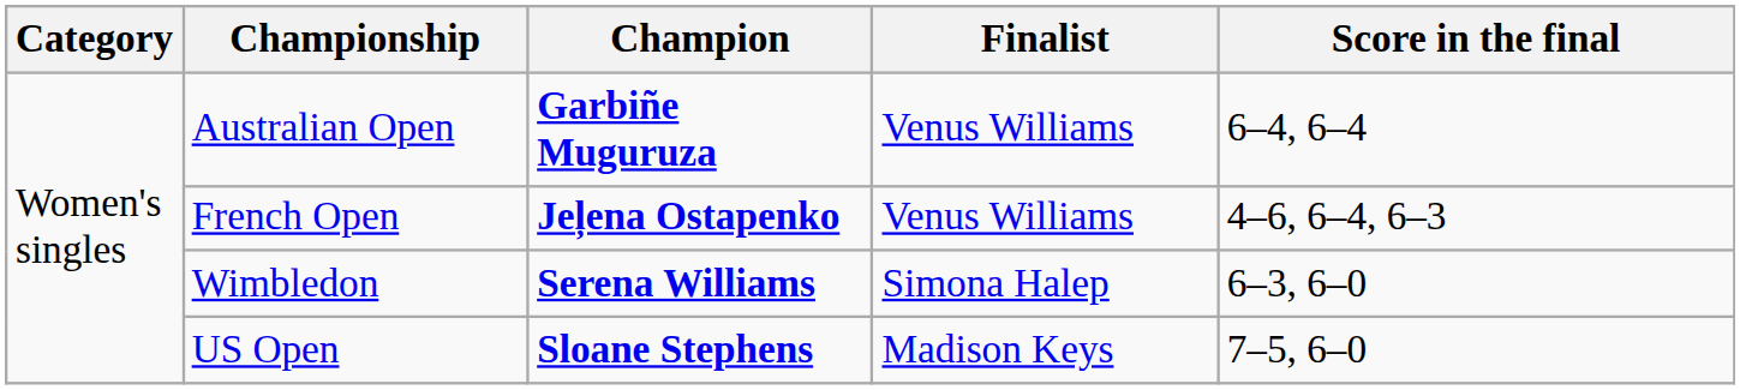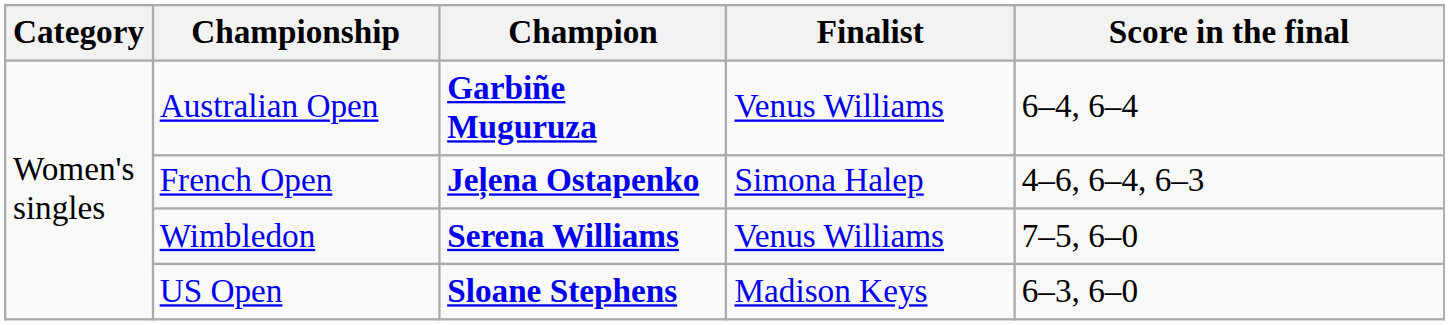French Open | Finalist: Venus Williams -> Simona Halep
Wimbledon | Finalist: Simona Halep -> Venus Williams
Wimbledon | Score in the final: 6–3, 6–0 -> 7–5, 6–0
US Open | Score in the final: 7–5, 6–0 -> 6–3, 6–0
